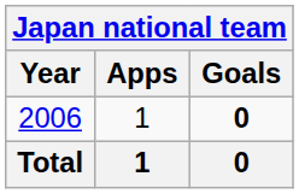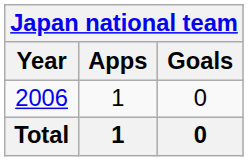2006 | Goals: bold -> normal
